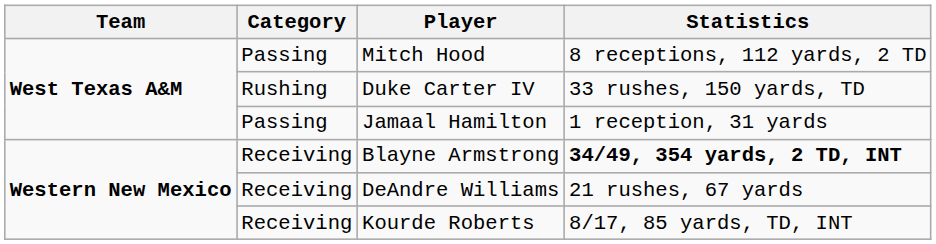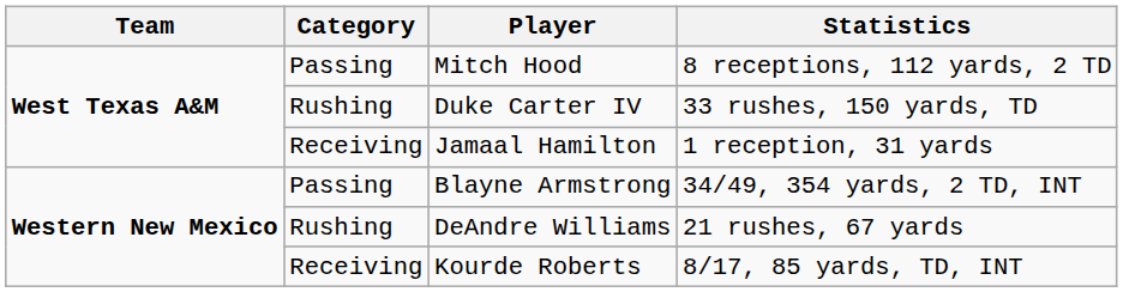Jamaal Hamilton | Category: Passing -> Receiving
Blayne Armstrong | Category: Receiving -> Passing
Blayne Armstrong | Statistics: bold -> normal
DeAndre Williams | Category: Receiving -> Rushing
